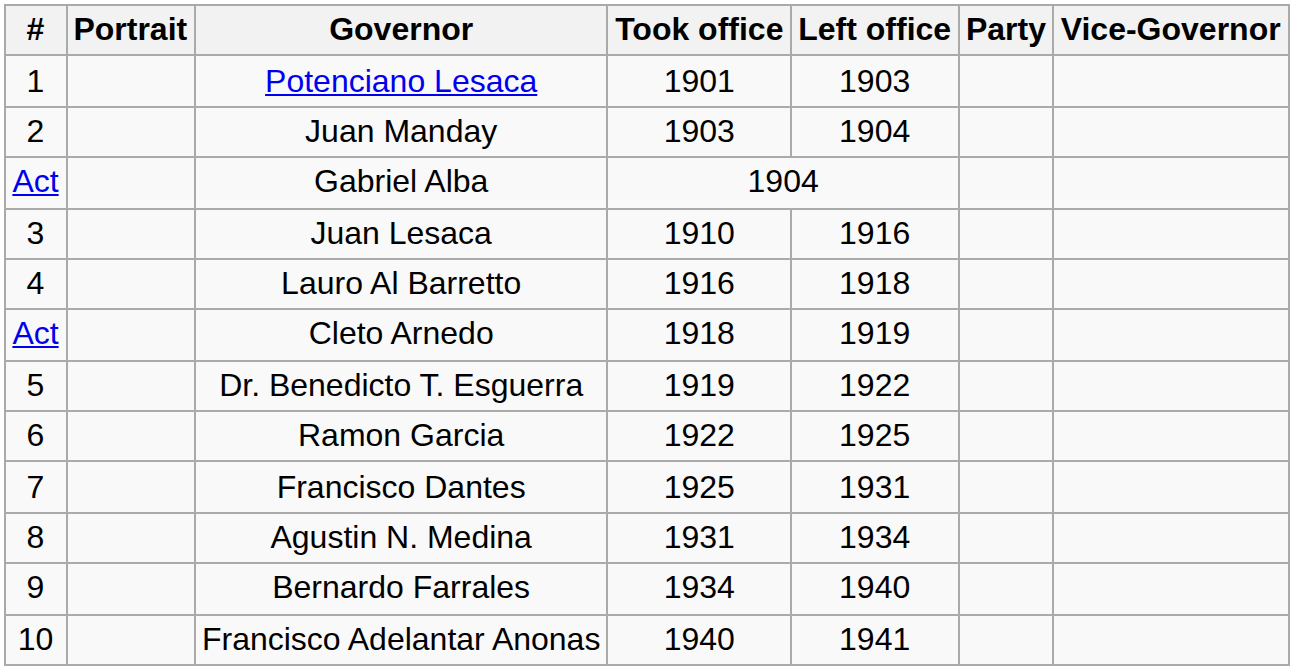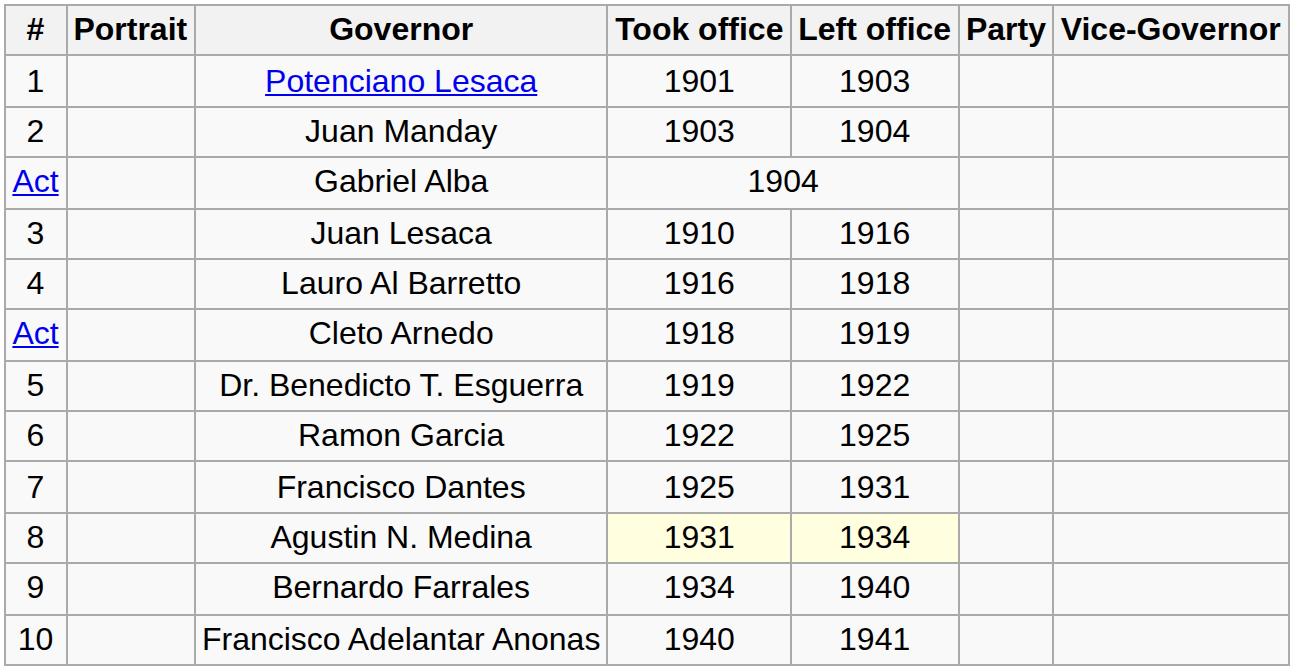Agustin N. Medina | Took office: no background -> lightyellow background
Agustin N. Medina | Left office: no background -> lightyellow background
